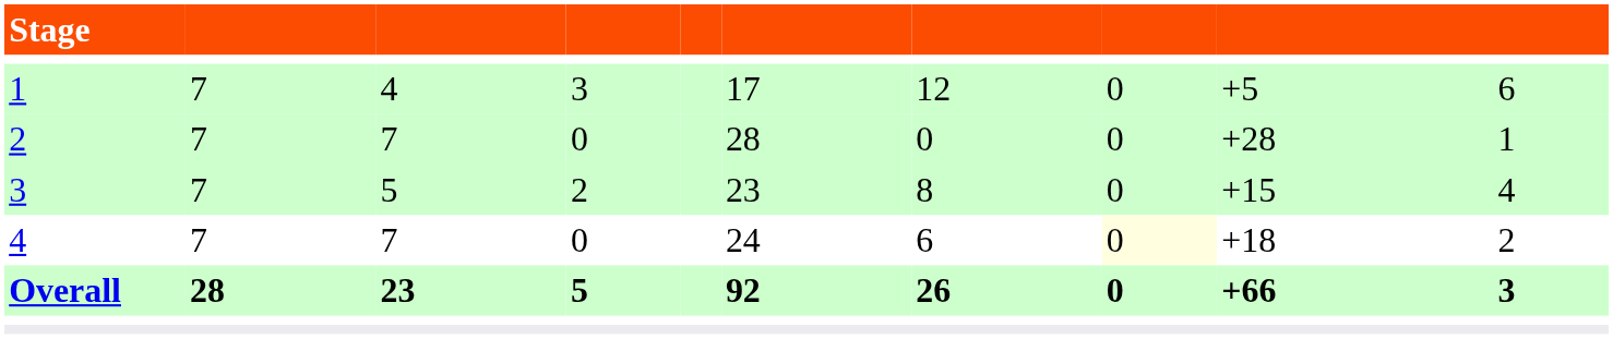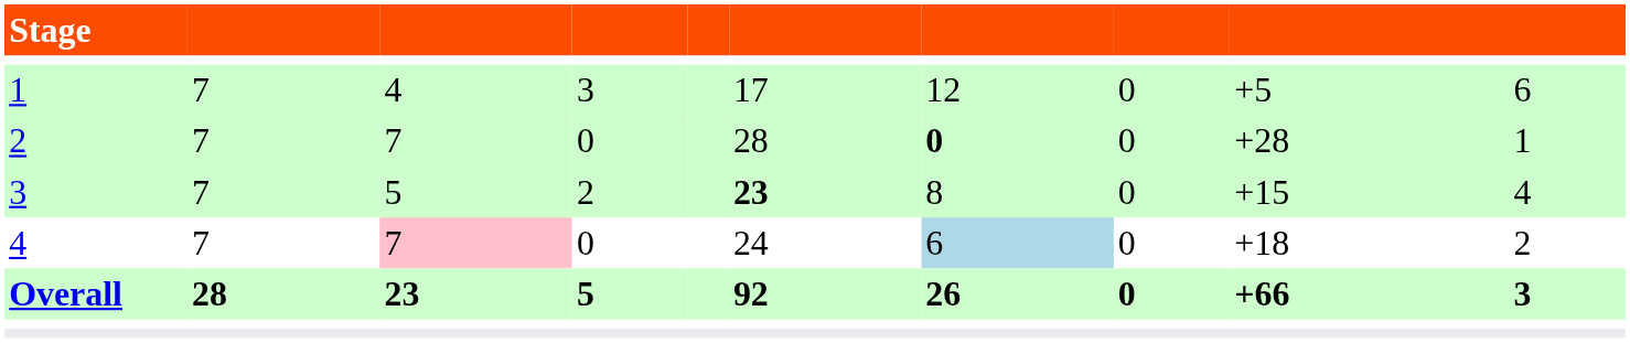row 3 | column 6: normal -> bold
row 4 | column 5: normal -> bold
row 5 | column 3: no background -> pink background
row 5 | column 6: no background -> lightblue background
row 5 | column 7: lightyellow background -> no background
